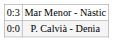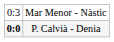P. Calvià - Denia | column 1: normal -> bold
